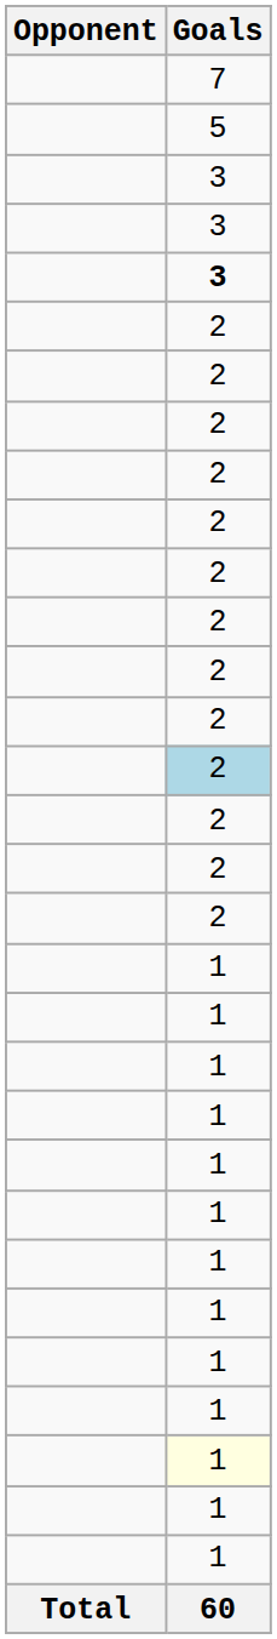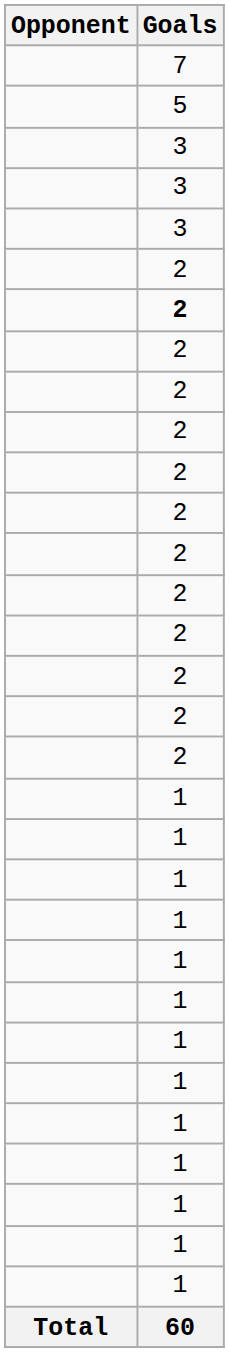row 6 | Goals: bold -> normal
row 8 | Goals: normal -> bold
row 16 | Goals: lightblue background -> no background
row 30 | Goals: lightyellow background -> no background
